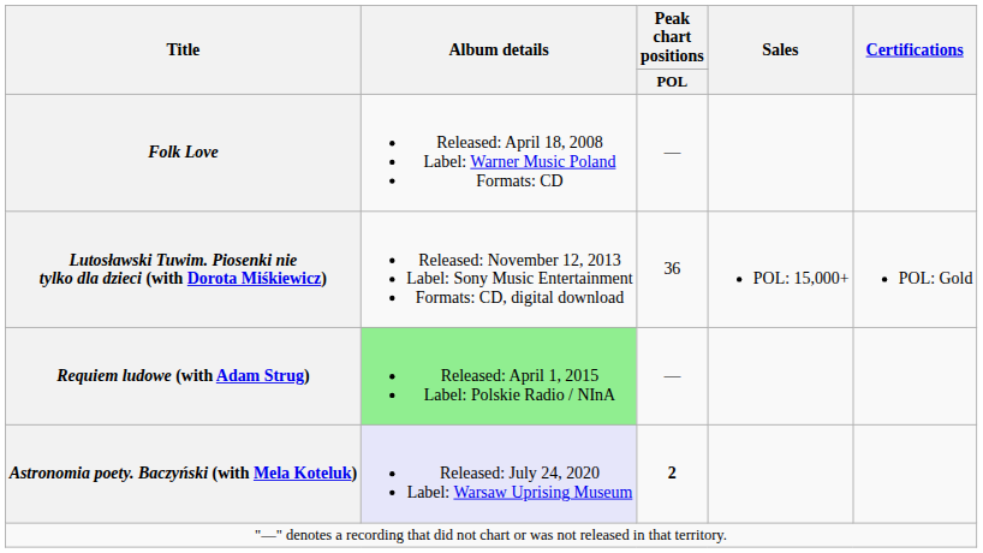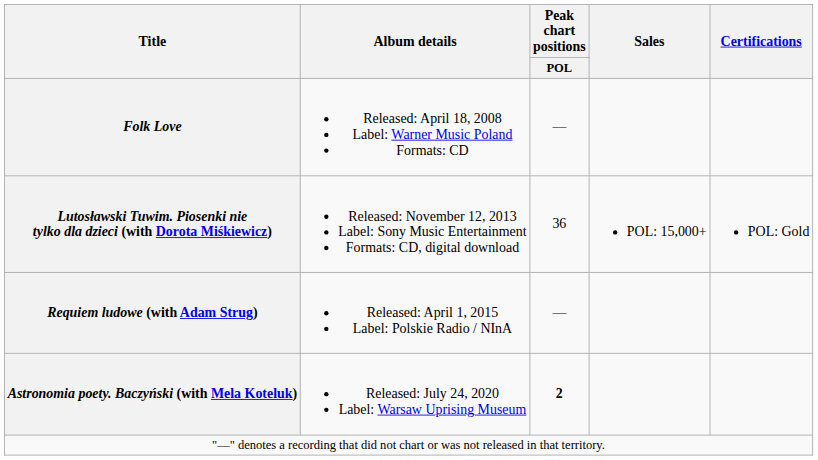Requiem ludowe (with Adam Strug) | Album details: lightgreen background -> no background
Astronomia poety. Baczyński (with Mela Koteluk) | Album details: lavender background -> no background
